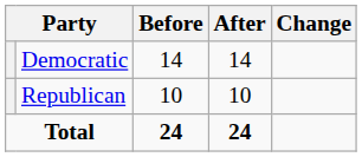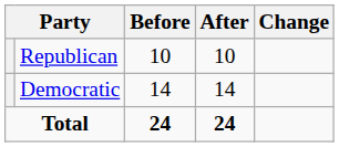rows swapped: Democratic <-> Republican
